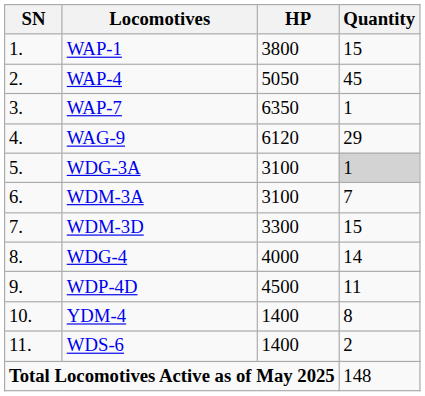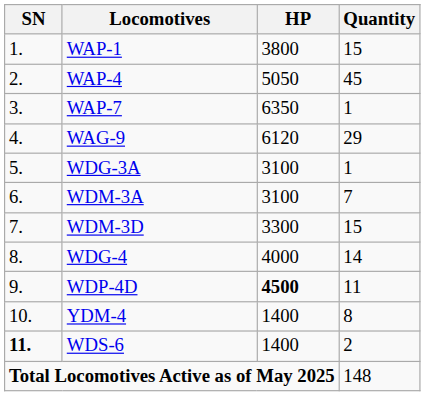WDG-3A | Quantity: lightgrey background -> no background
WDP-4D | HP: normal -> bold
WDS-6 | SN: normal -> bold
